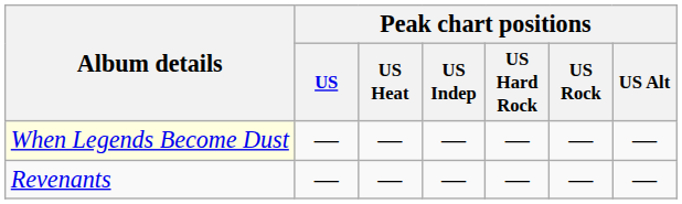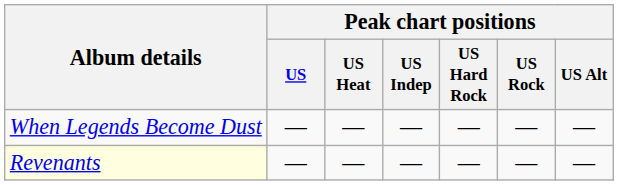When Legends Become Dust | Album details: lightyellow background -> no background
Revenants | Album details: no background -> lightyellow background
